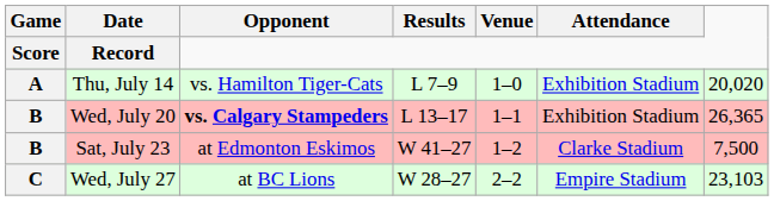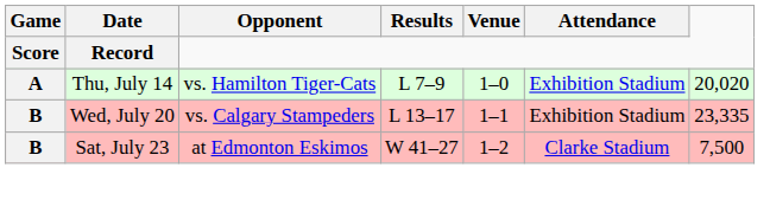Wed, July 20 | Opponent: bold -> normal
Wed, July 20 | column 7: 26,365 -> 23,335
- row: C | Wed, July 27 | at BC Lions | W 28–27 | 2–2 | Empire Stadium | 23,103
